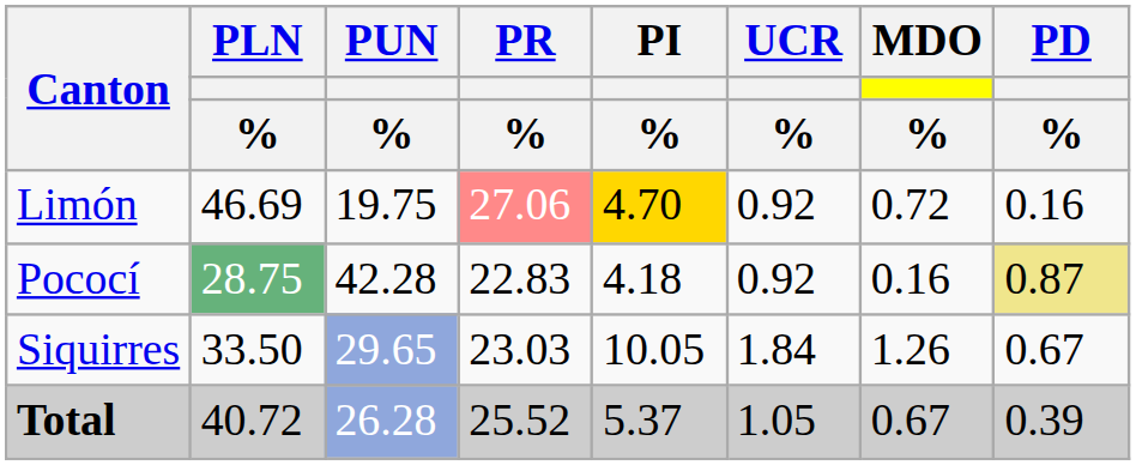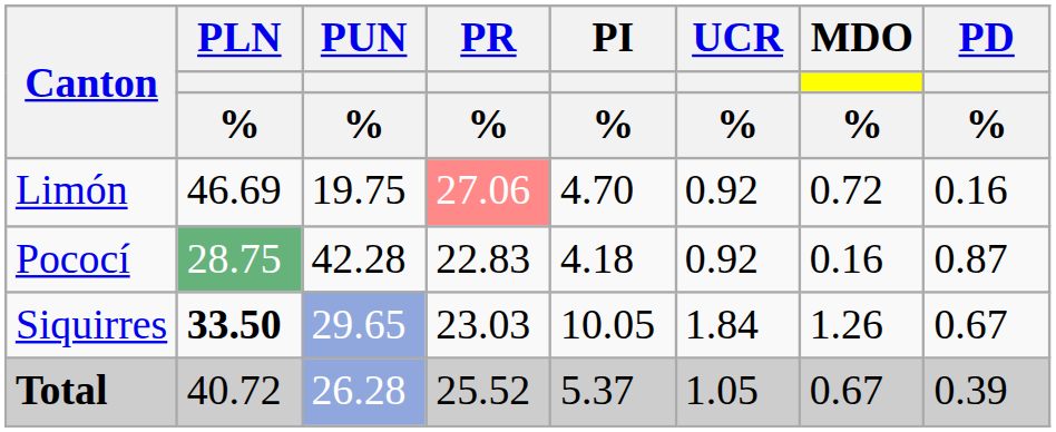Limón | PI / %: gold background -> no background
Pococí | PD / %: khaki background -> no background
Siquirres | PLN / %: normal -> bold
